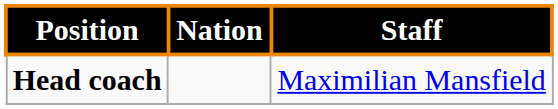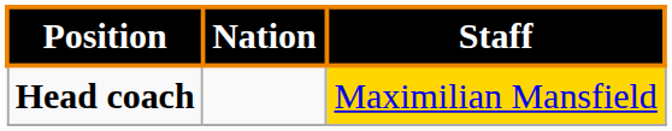Head coach | Staff: no background -> gold background
